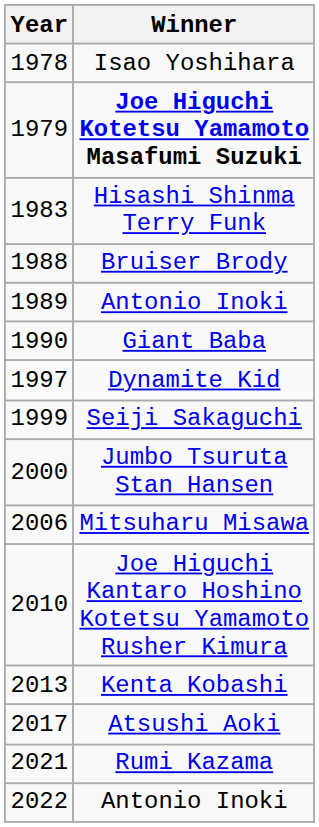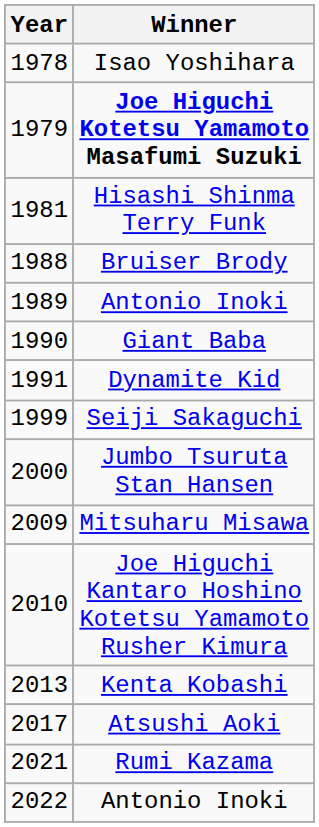row 4 | Year: 1983 -> 1981
row 8 | Year: 1997 -> 1991
row 11 | Year: 2006 -> 2009
